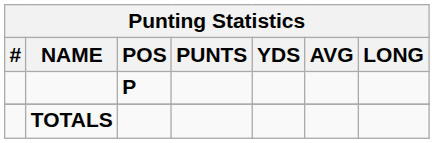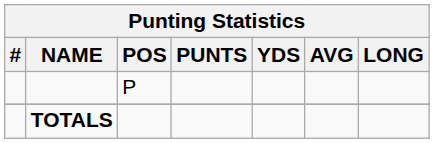row 3 | POS: bold -> normal
